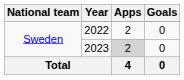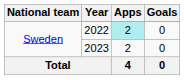2022 | Apps: no background -> paleturquoise background
2023 | Apps: lightgrey background -> no background
